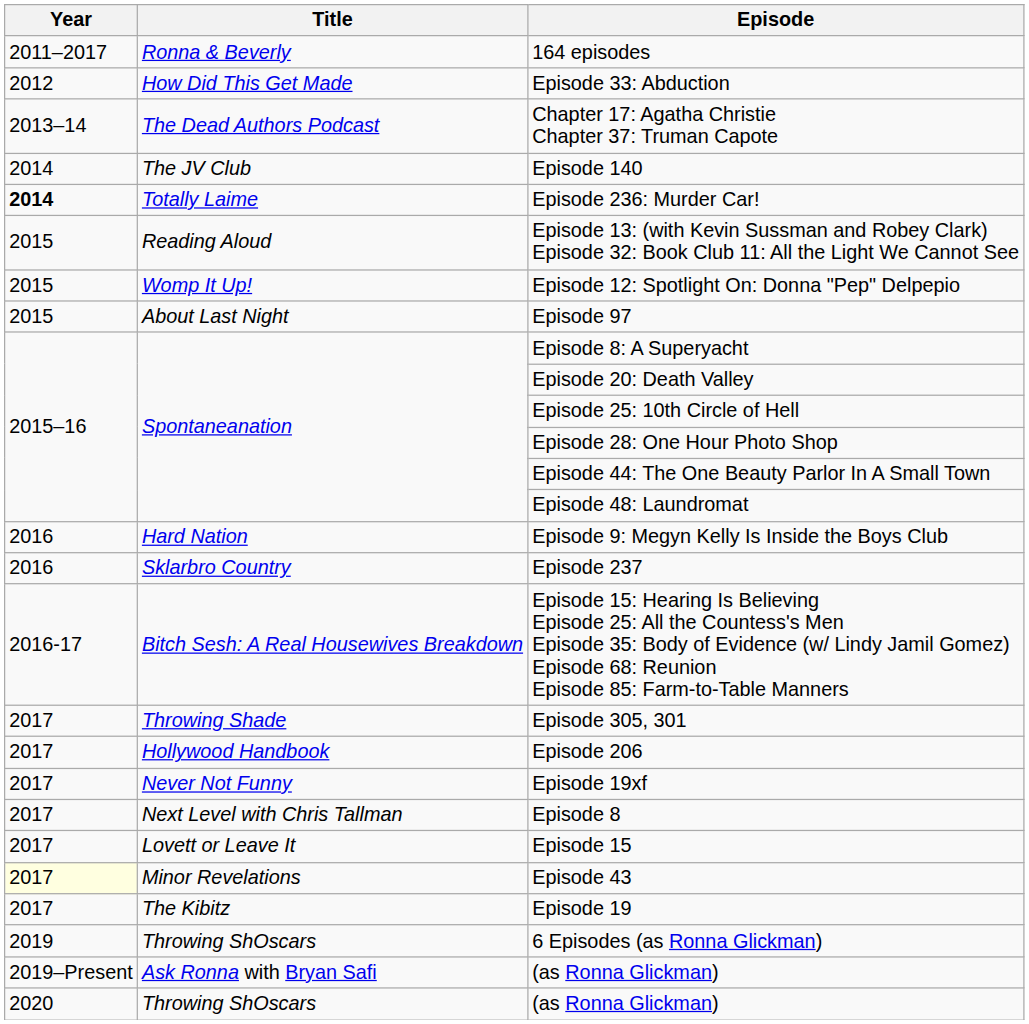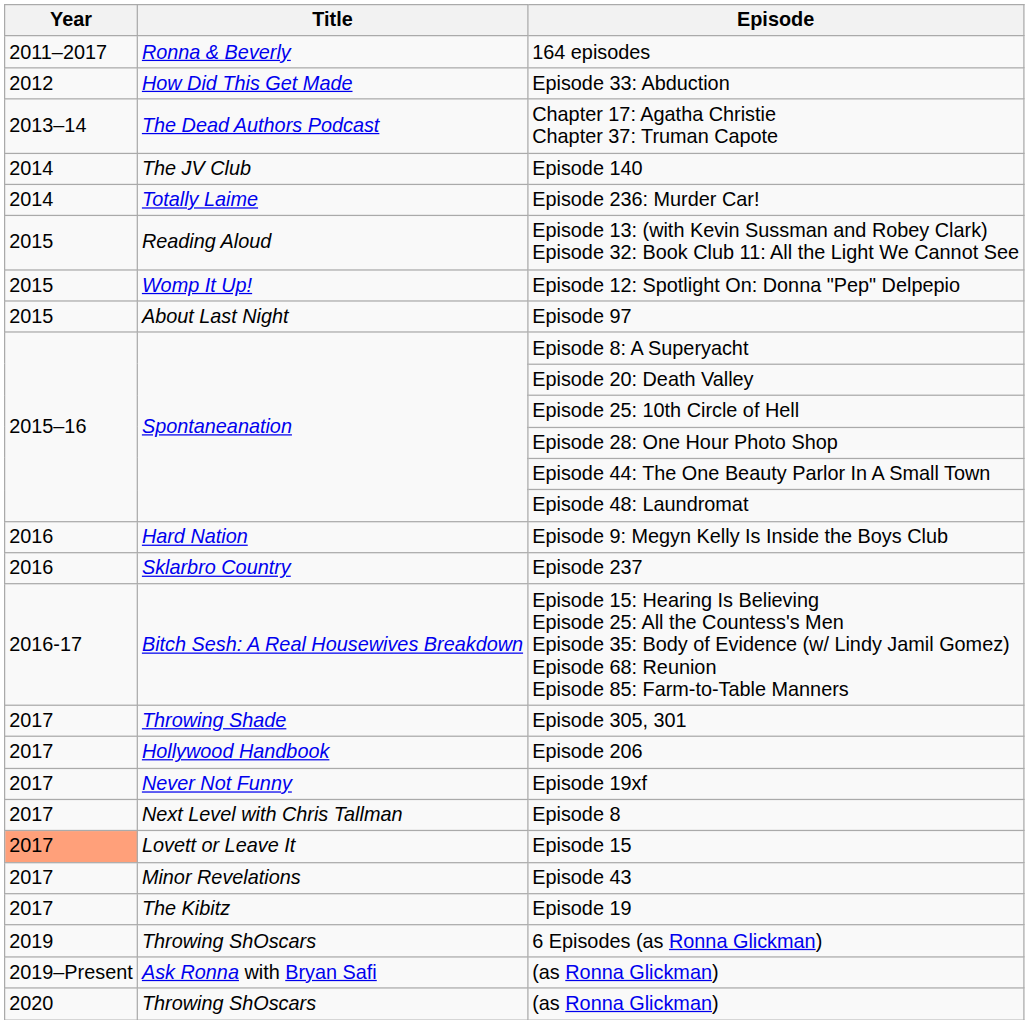Episode 236: Murder Car! | Year: bold -> normal
Episode 15 | Year: no background -> lightsalmon background
Episode 43 | Year: lightyellow background -> no background
